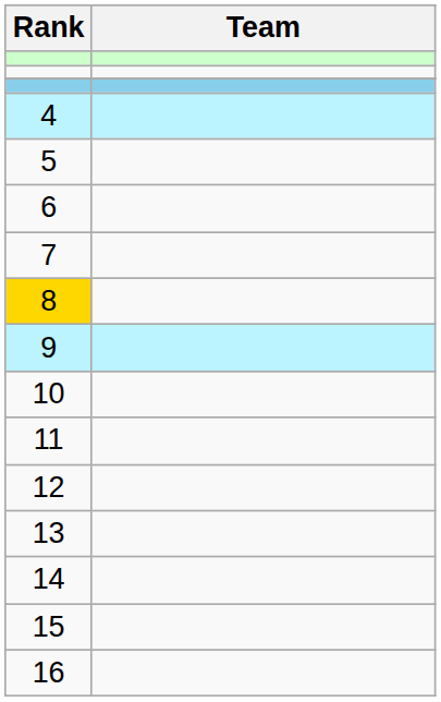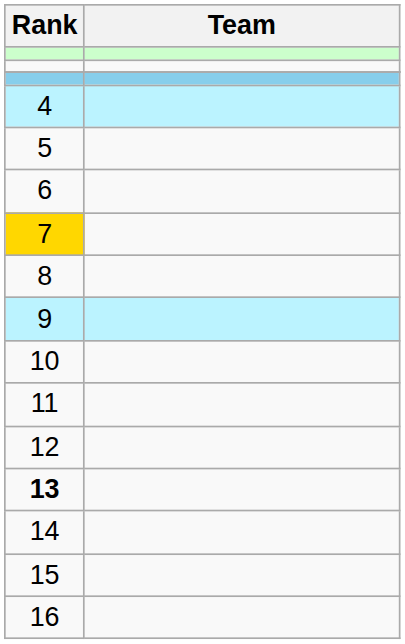row 8 | Rank: no background -> gold background
row 9 | Rank: gold background -> no background
row 14 | Rank: normal -> bold
